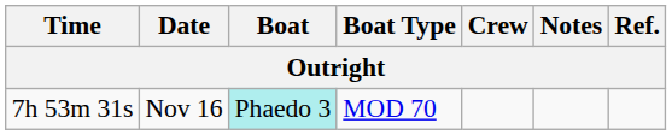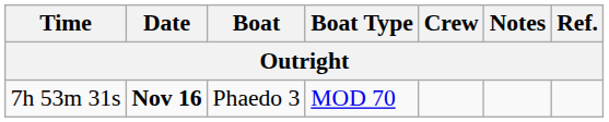7h 53m 31s | Date: normal -> bold
7h 53m 31s | Boat: paleturquoise background -> no background
